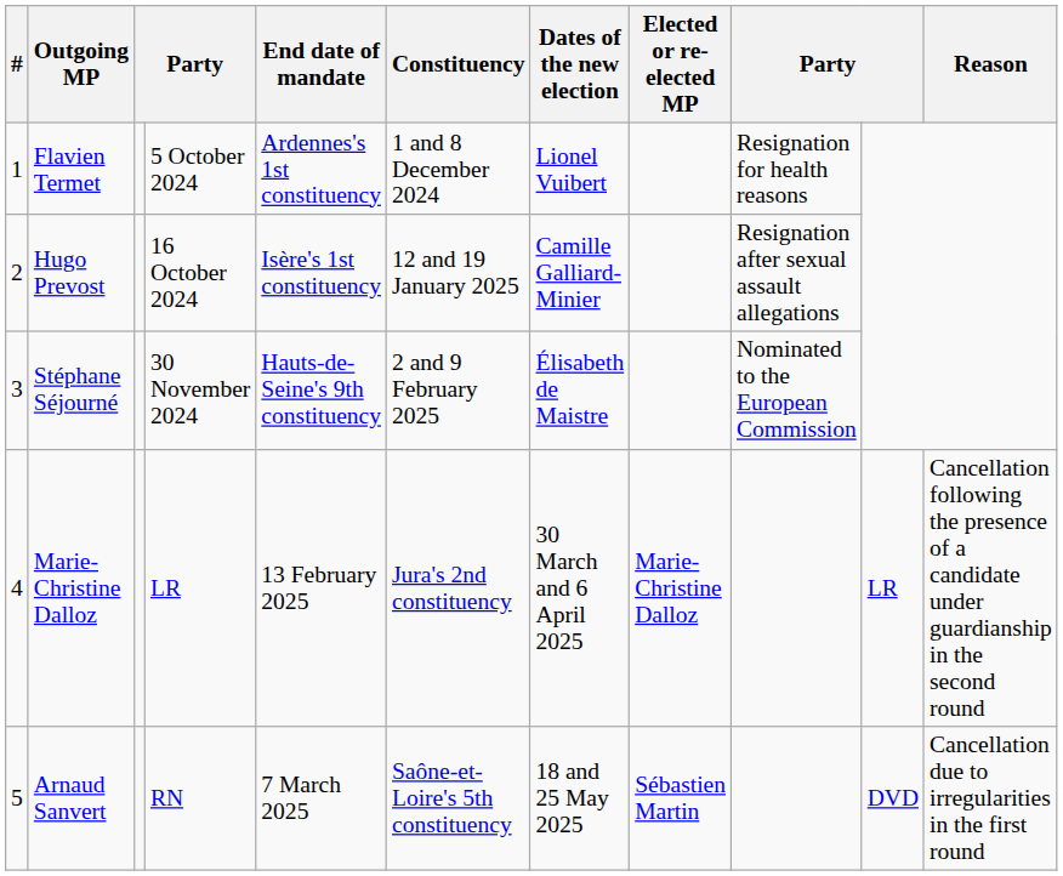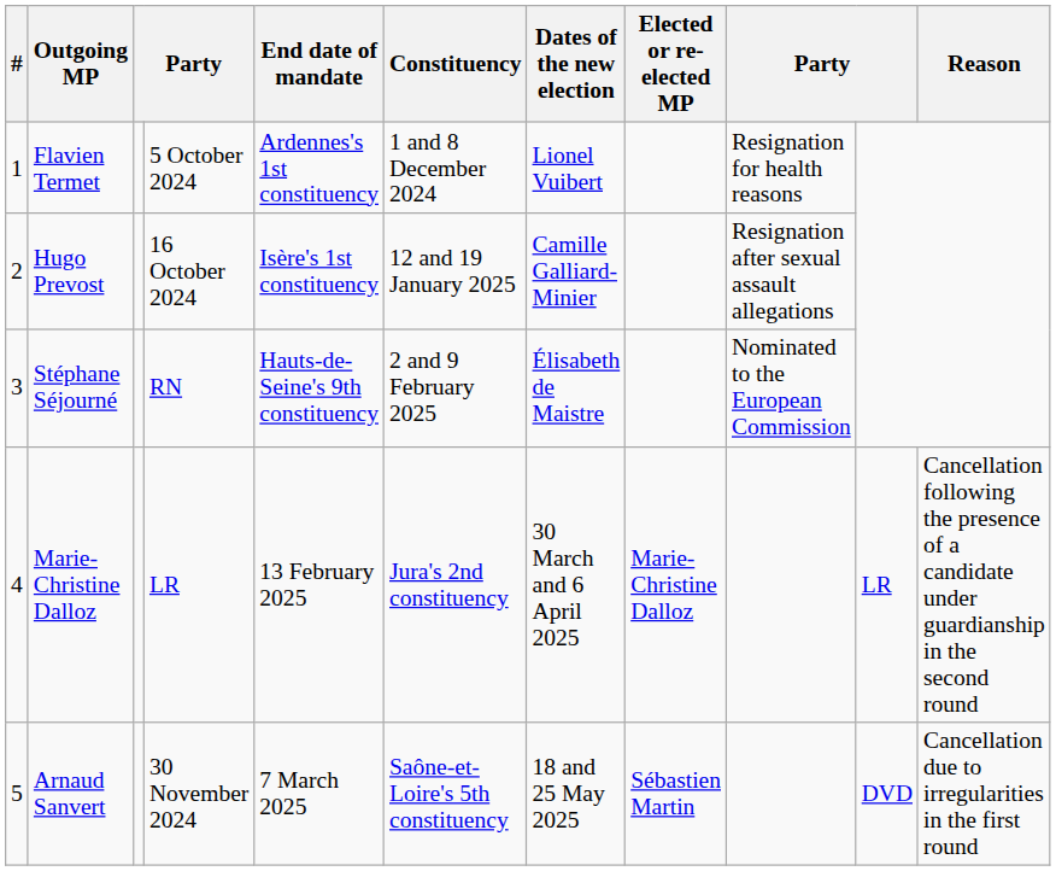Stéphane Séjourné | column 4: 30 November 2024 -> RN
Arnaud Sanvert | column 4: RN -> 30 November 2024
